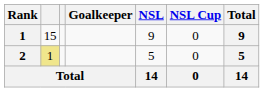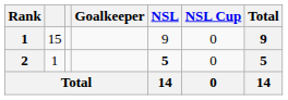2 | column 2: khaki background -> no background
2 | NSL: normal -> bold
